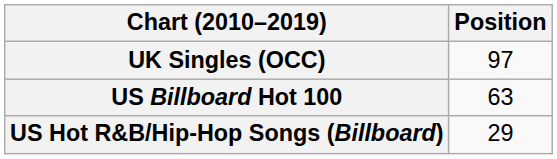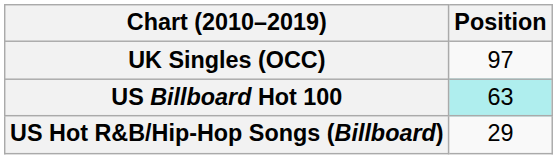US Billboard Hot 100 | Position: no background -> paleturquoise background
